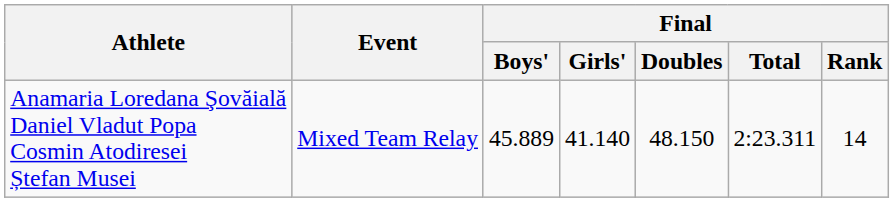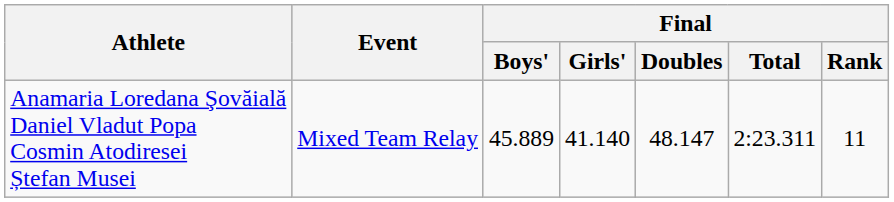row 3 | Final / Doubles: 48.150 -> 48.147
row 3 | Final / Rank: 14 -> 11
